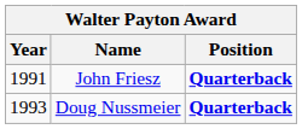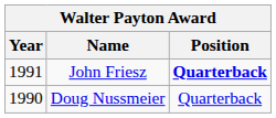Doug Nussmeier | Year: 1993 -> 1990
Doug Nussmeier | Position: bold -> normal
